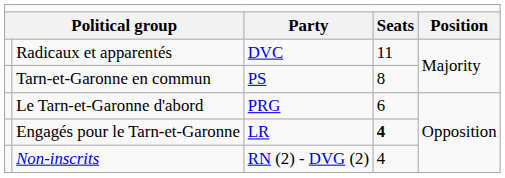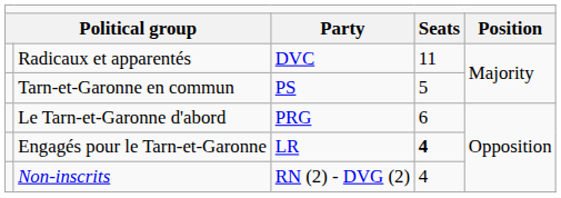Tarn-et-Garonne en commun | column 4: 8 -> 5
